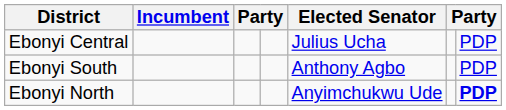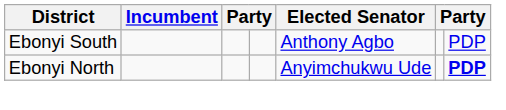- row: Ebonyi Central | Julius Ucha | PDP
